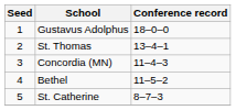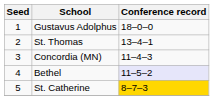Bethel | Conference record: no background -> lavender background
St. Catherine | Conference record: no background -> gold background
